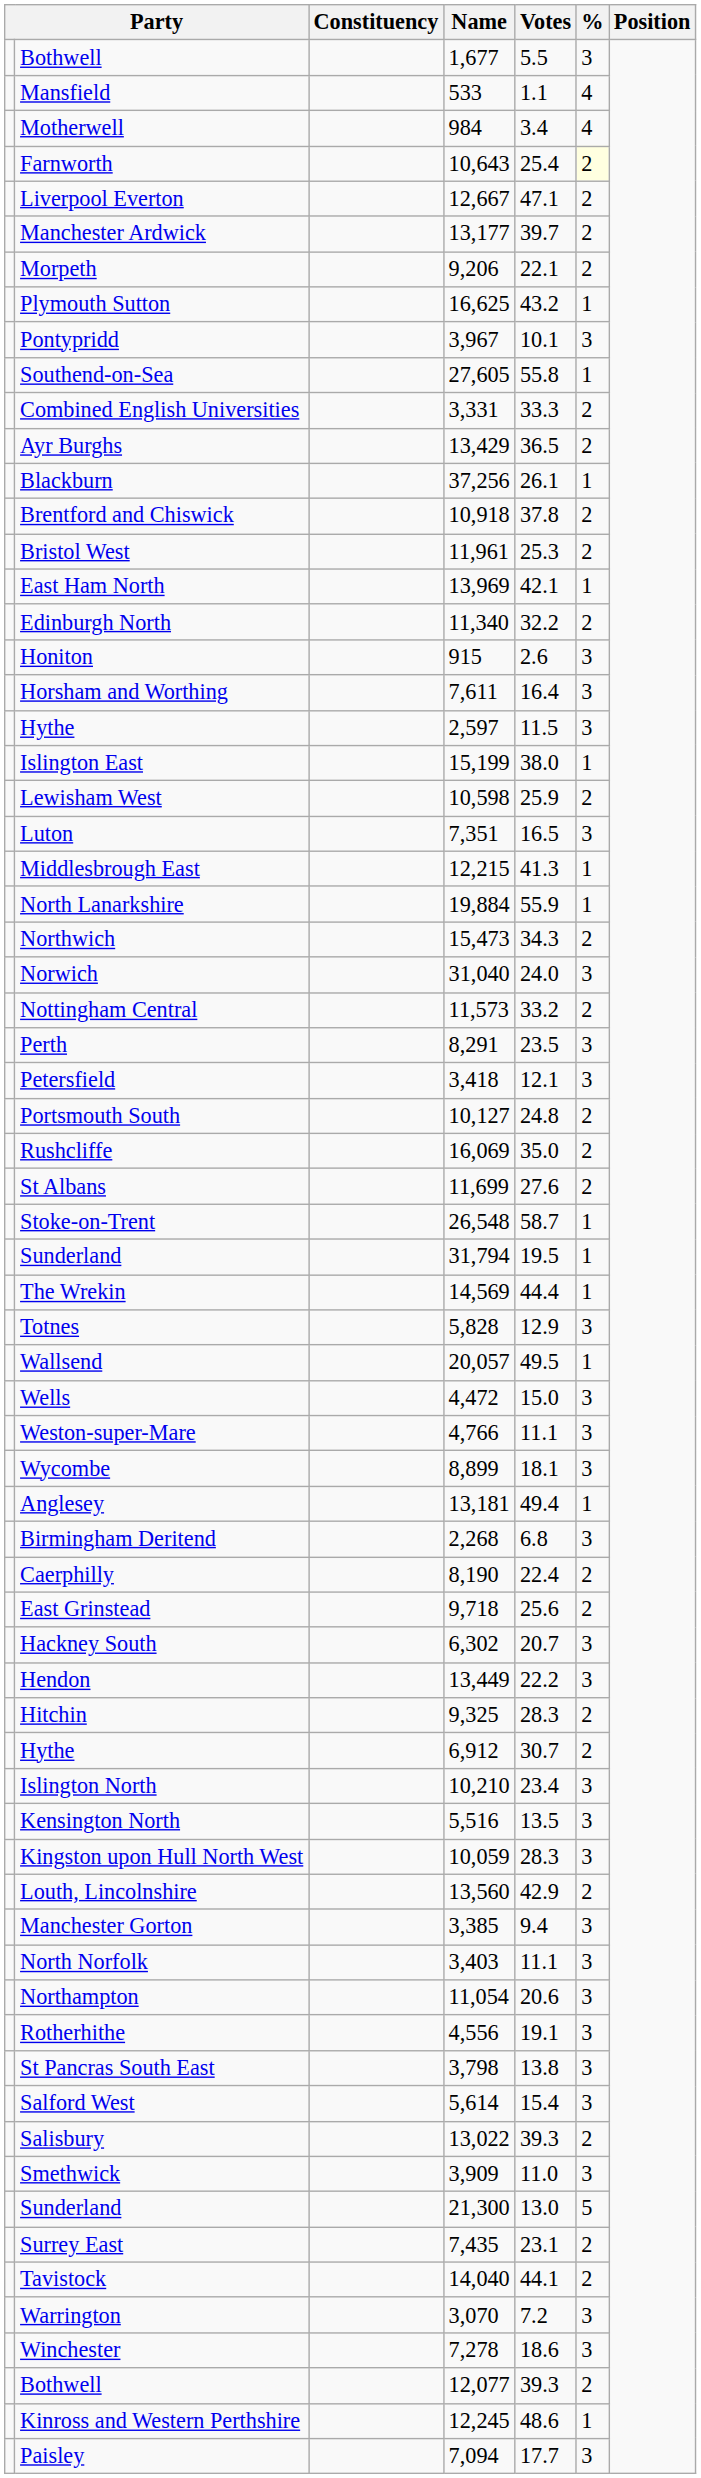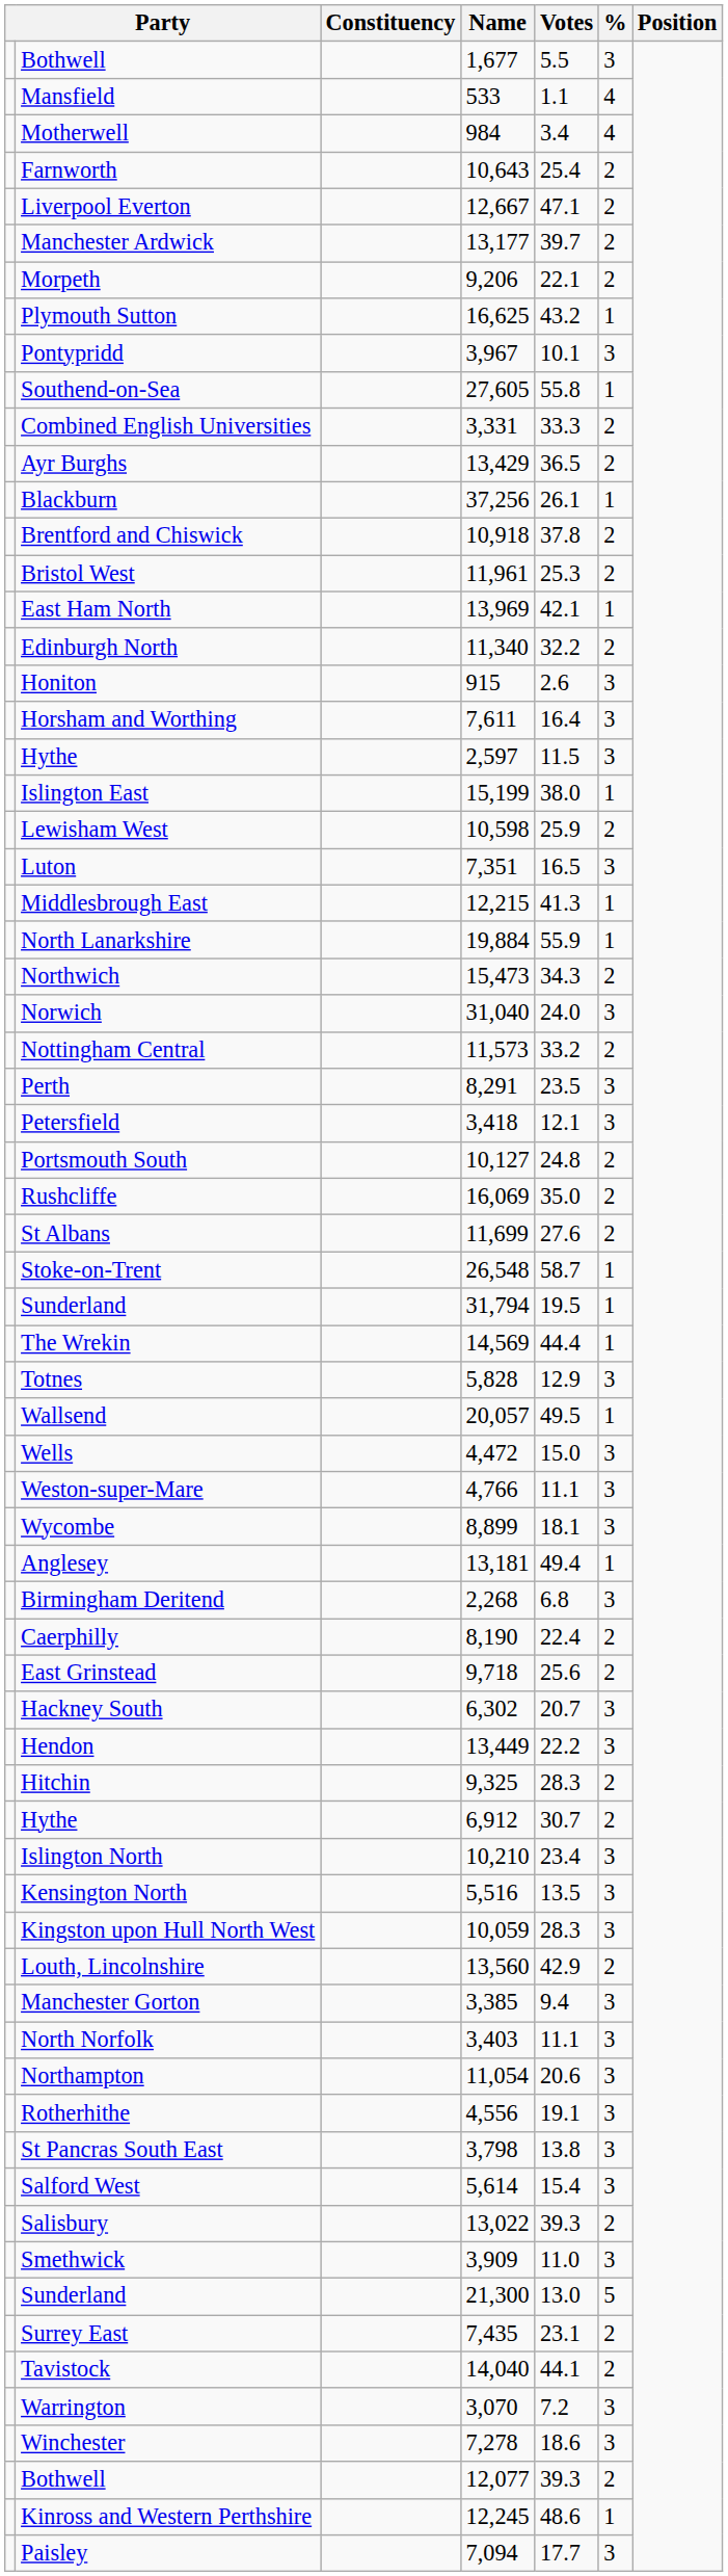Farnworth | %: lightyellow background -> no background
